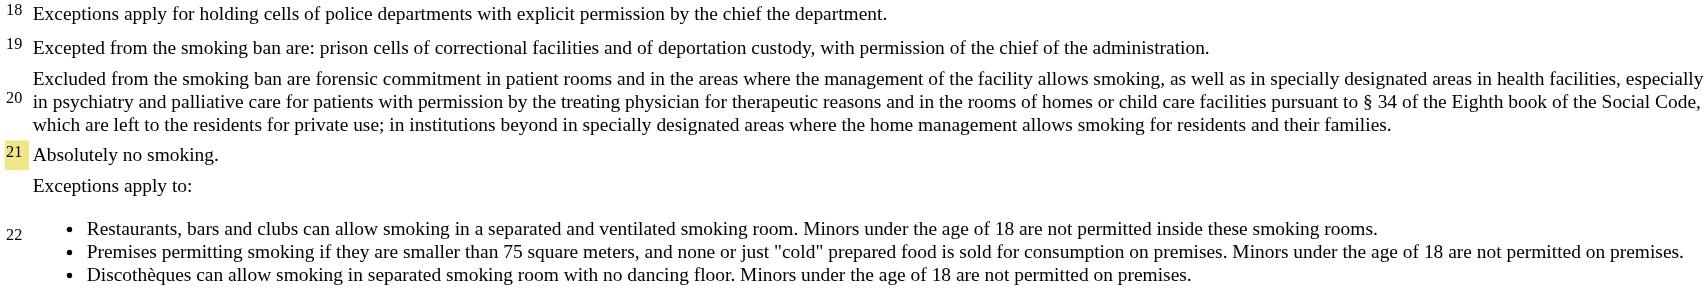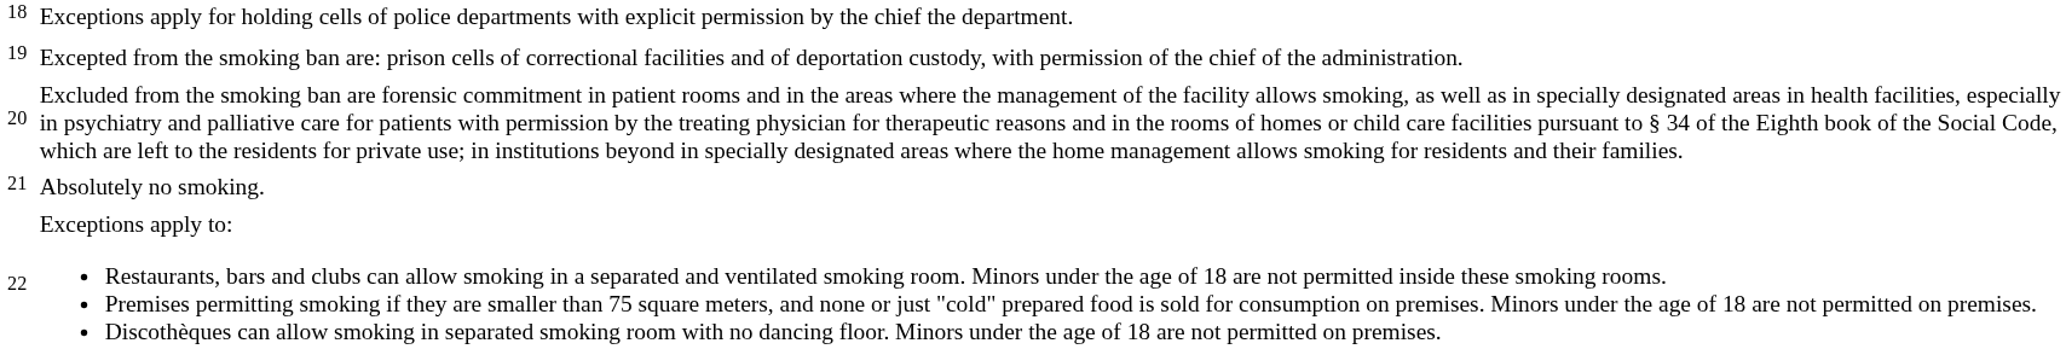Absolutely no smoking. | column 1: khaki background -> no background
